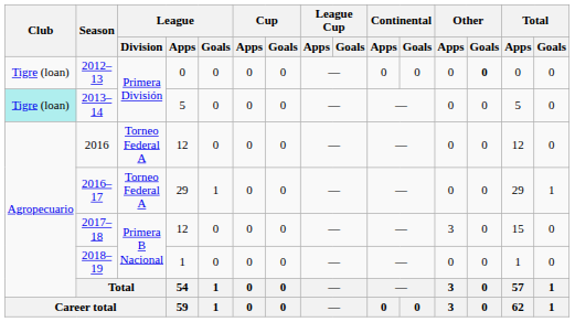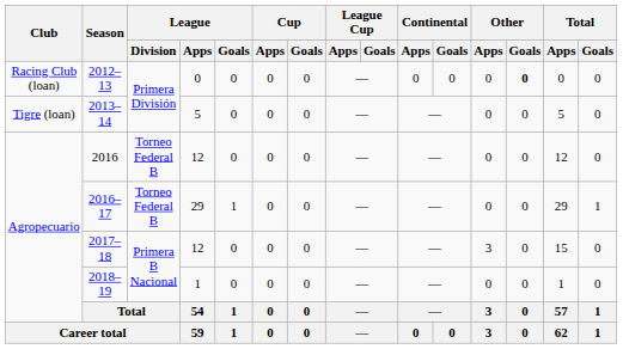2012–13 | Club: Tigre (loan) -> Racing Club (loan)
2013–14 | Club: paleturquoise background -> no background
2016 | League / Division: Torneo Federal A -> Torneo Federal B
2016–17 | League / Division: Torneo Federal A -> Torneo Federal B
